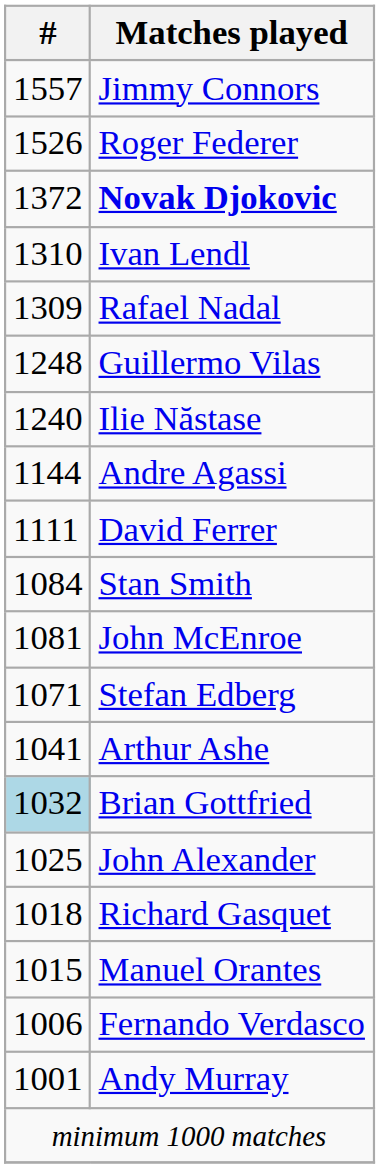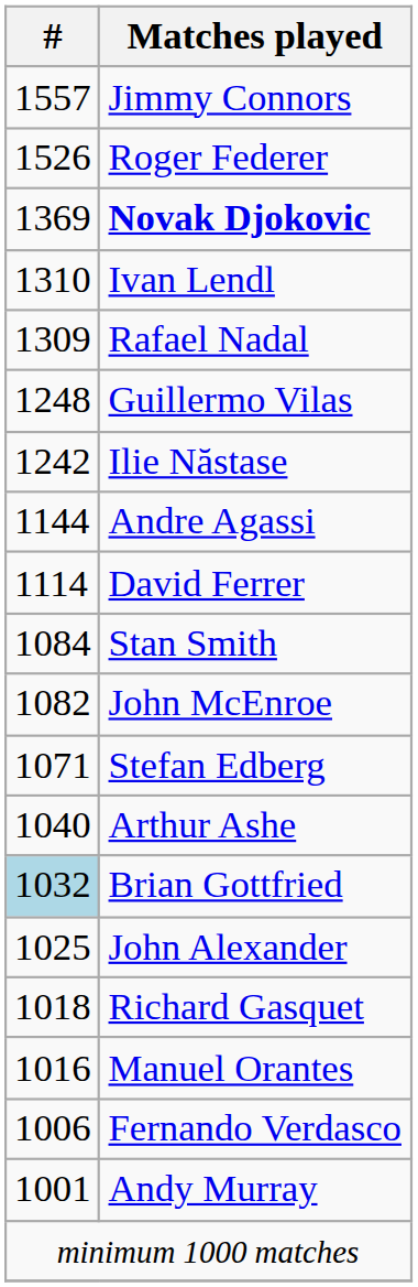Novak Djokovic | #: 1372 -> 1369
Ilie Năstase | #: 1240 -> 1242
David Ferrer | #: 1111 -> 1114
John McEnroe | #: 1081 -> 1082
Arthur Ashe | #: 1041 -> 1040
Manuel Orantes | #: 1015 -> 1016
